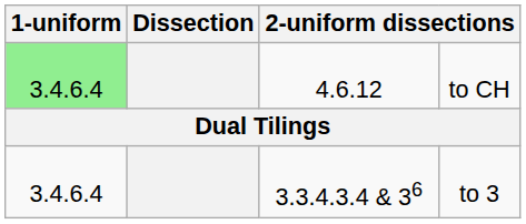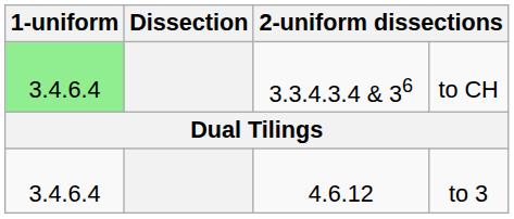to CH | column 3: 4.6.12 -> 3.3.4.3.4 & 36
to 3 | column 3: 3.3.4.3.4 & 36 -> 4.6.12
